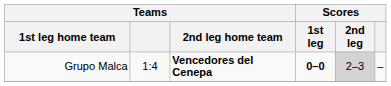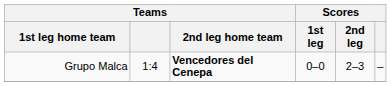Grupo Malca | Scores / 1st leg: bold -> normal
Grupo Malca | Scores / 2nd leg: lightgrey background -> no background
